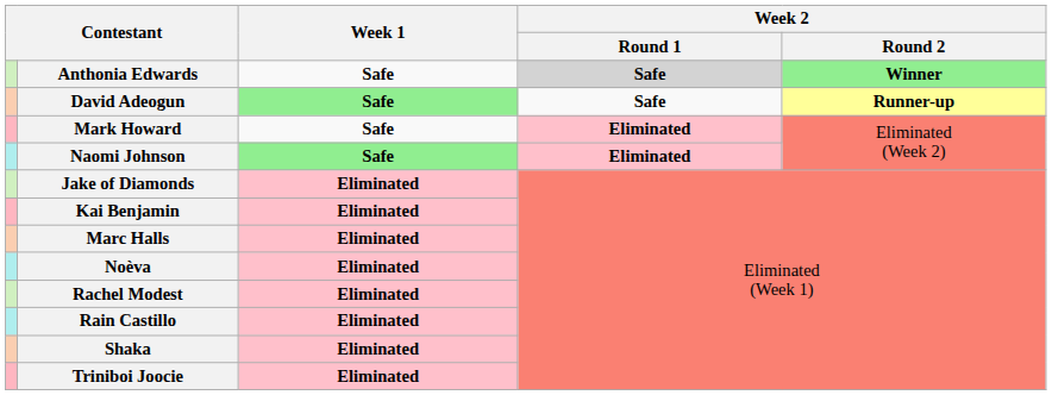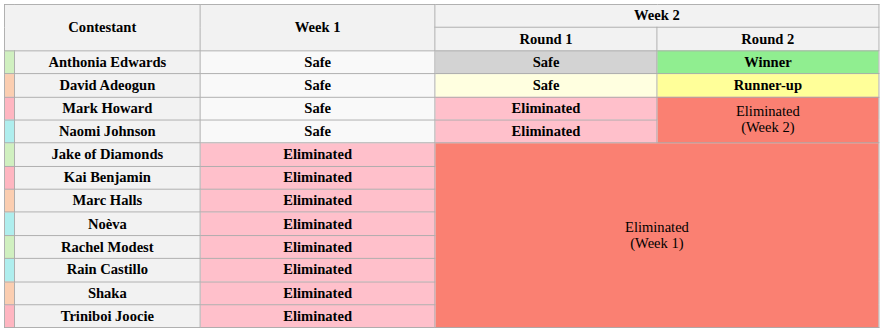David Adeogun | Week 1: lightgreen background -> no background
David Adeogun | Week 2 / Round 1: no background -> lightyellow background
Naomi Johnson | Week 1: lightgreen background -> no background
